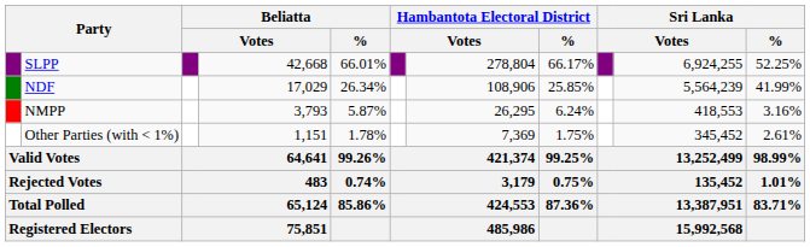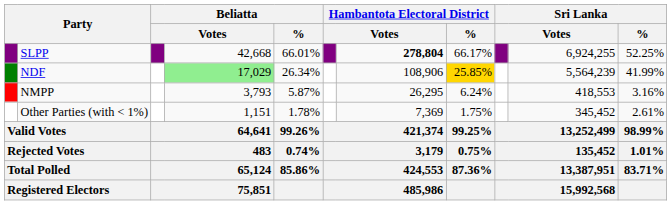SLPP | column 7: normal -> bold
NDF | column 4: no background -> lightgreen background
NDF | Hambantota Electoral District / %: no background -> gold background
